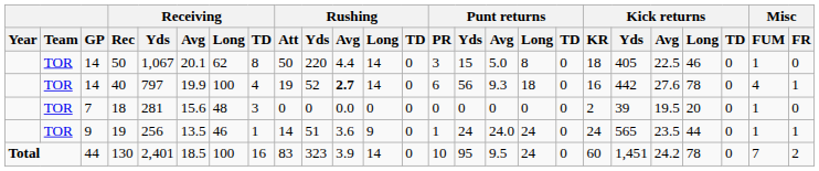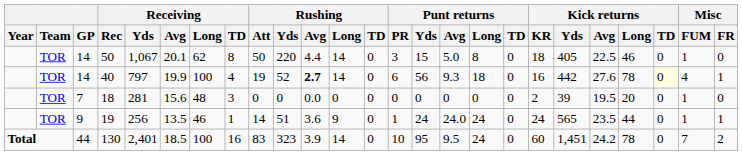40 | Kick returns / TD: no background -> lightyellow background
